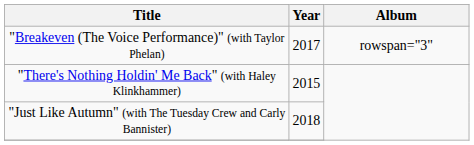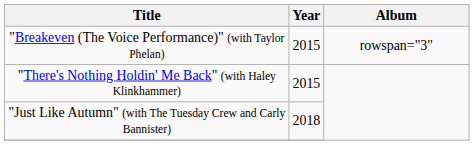"Breakeven (The Voice Performance)" (with Taylor Phelan) | Year: 2017 -> 2015
